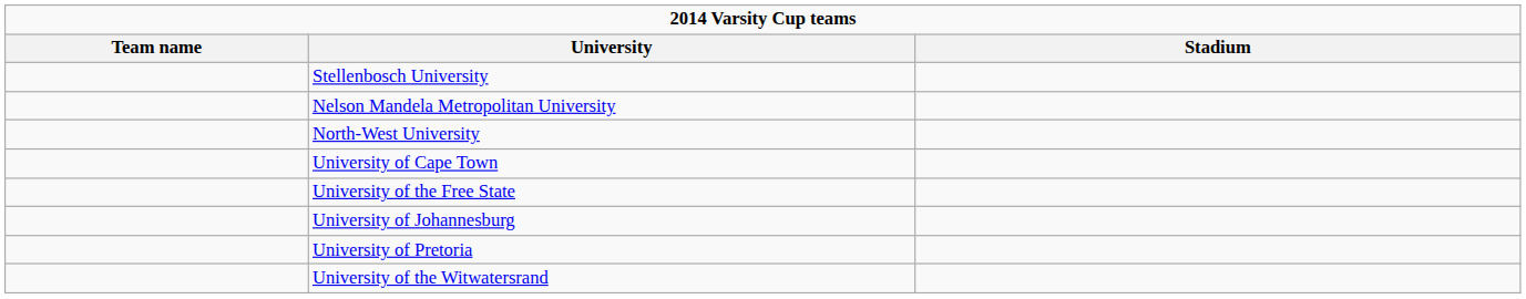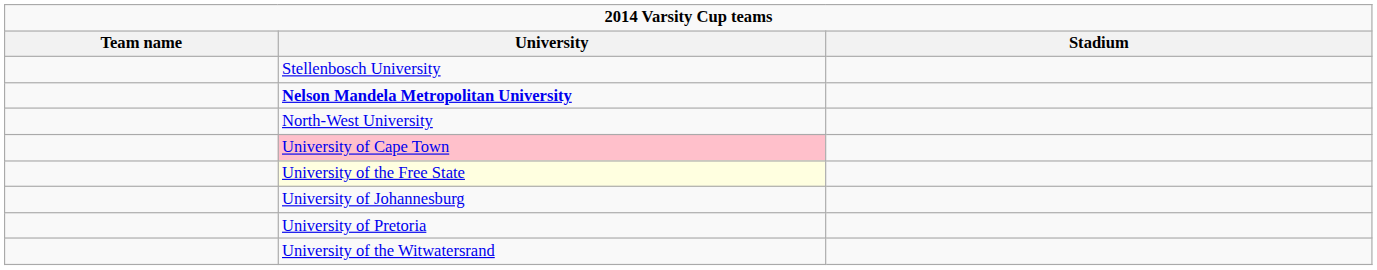Nelson Mandela Metropolitan University | University: normal -> bold
University of Cape Town | University: no background -> pink background
University of the Free State | University: no background -> lightyellow background
